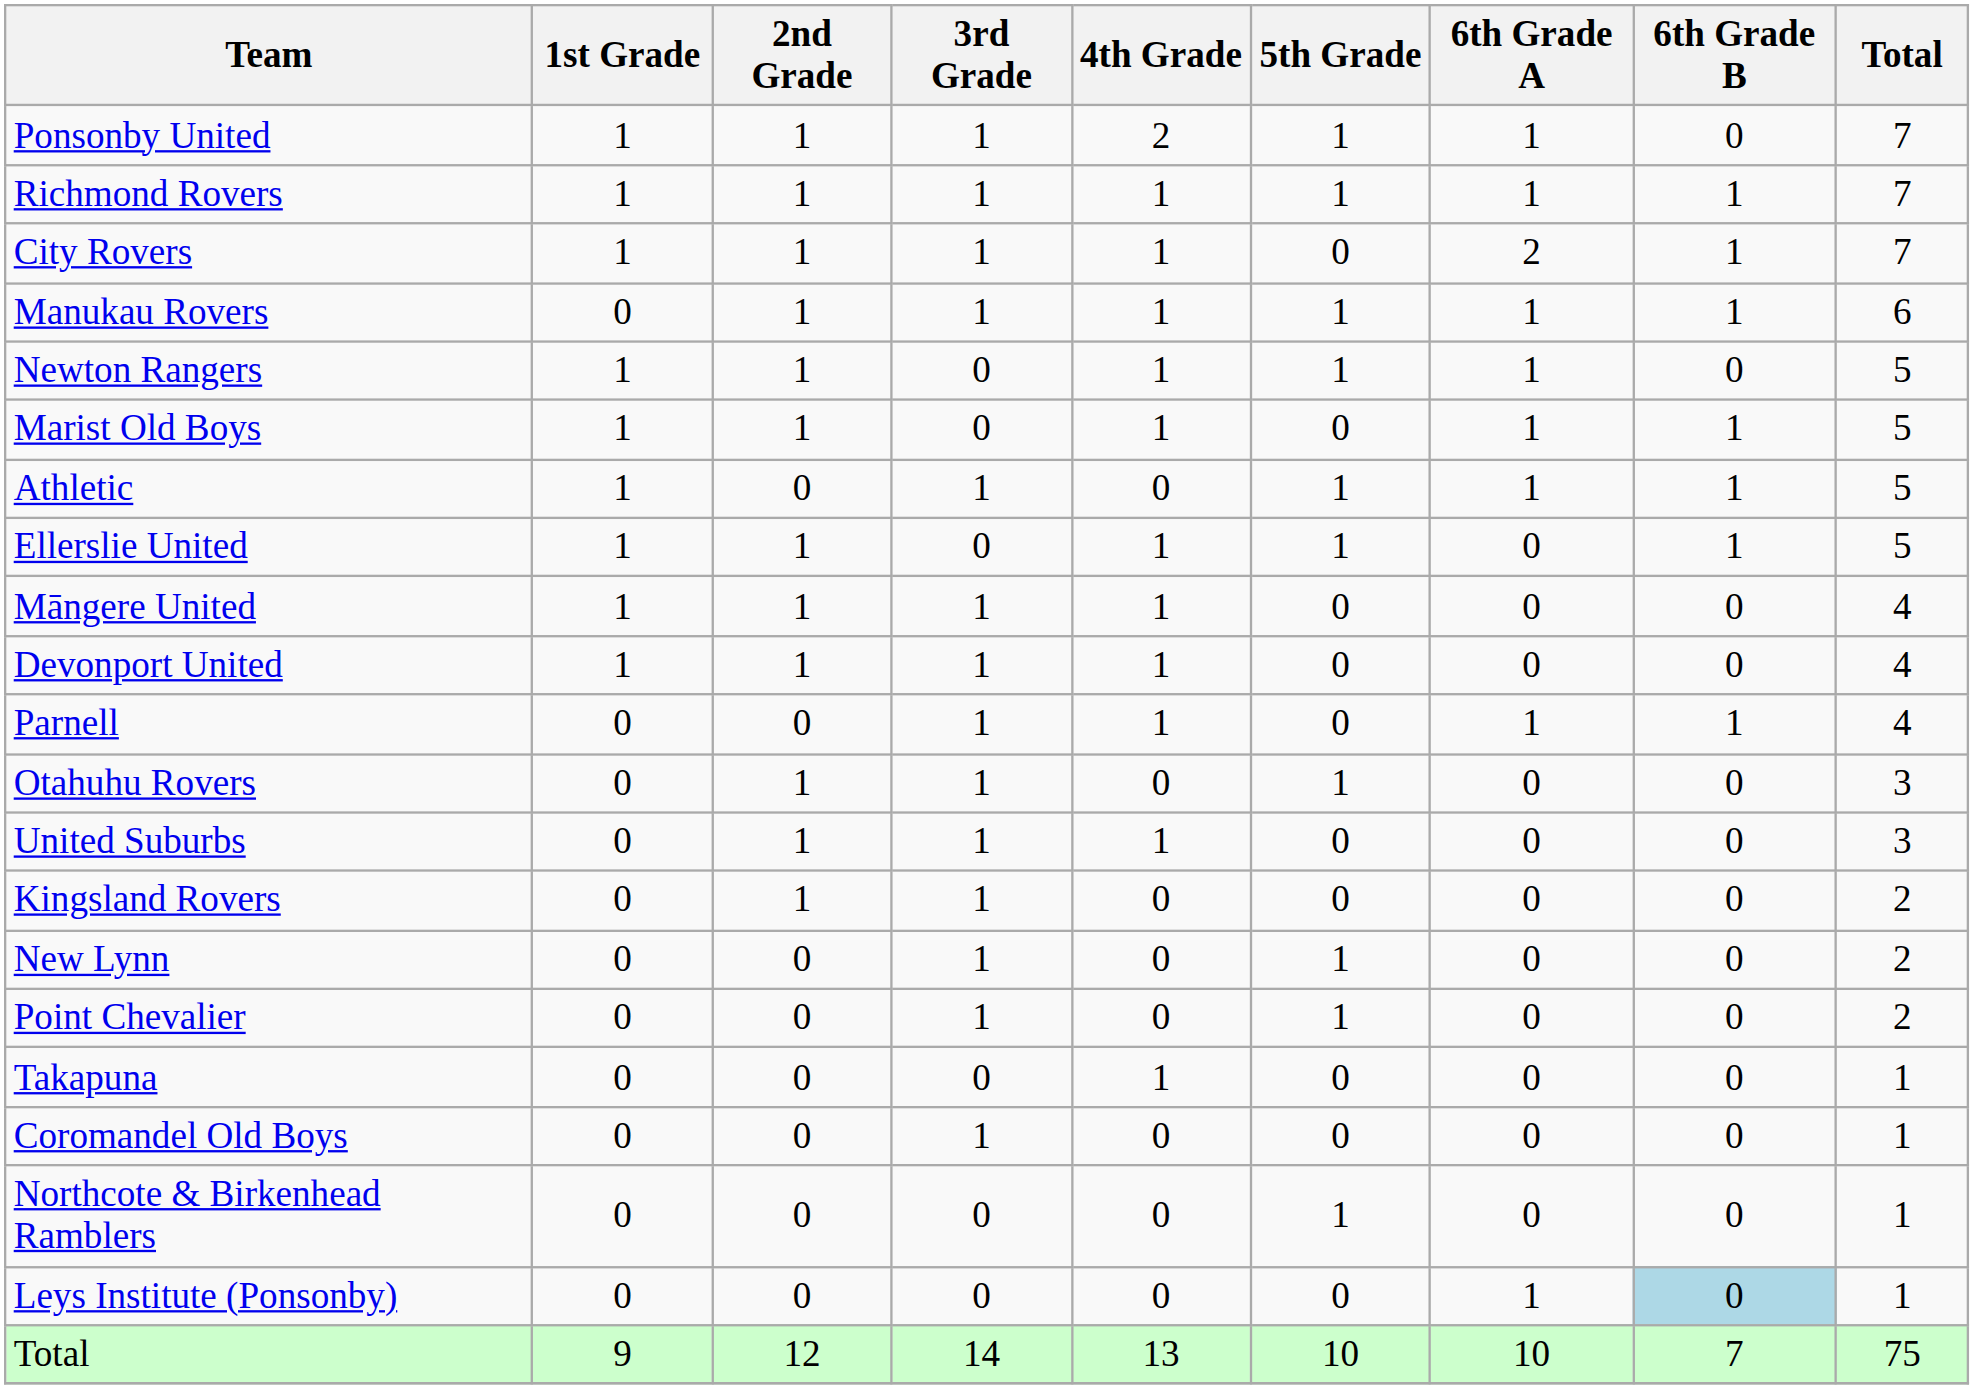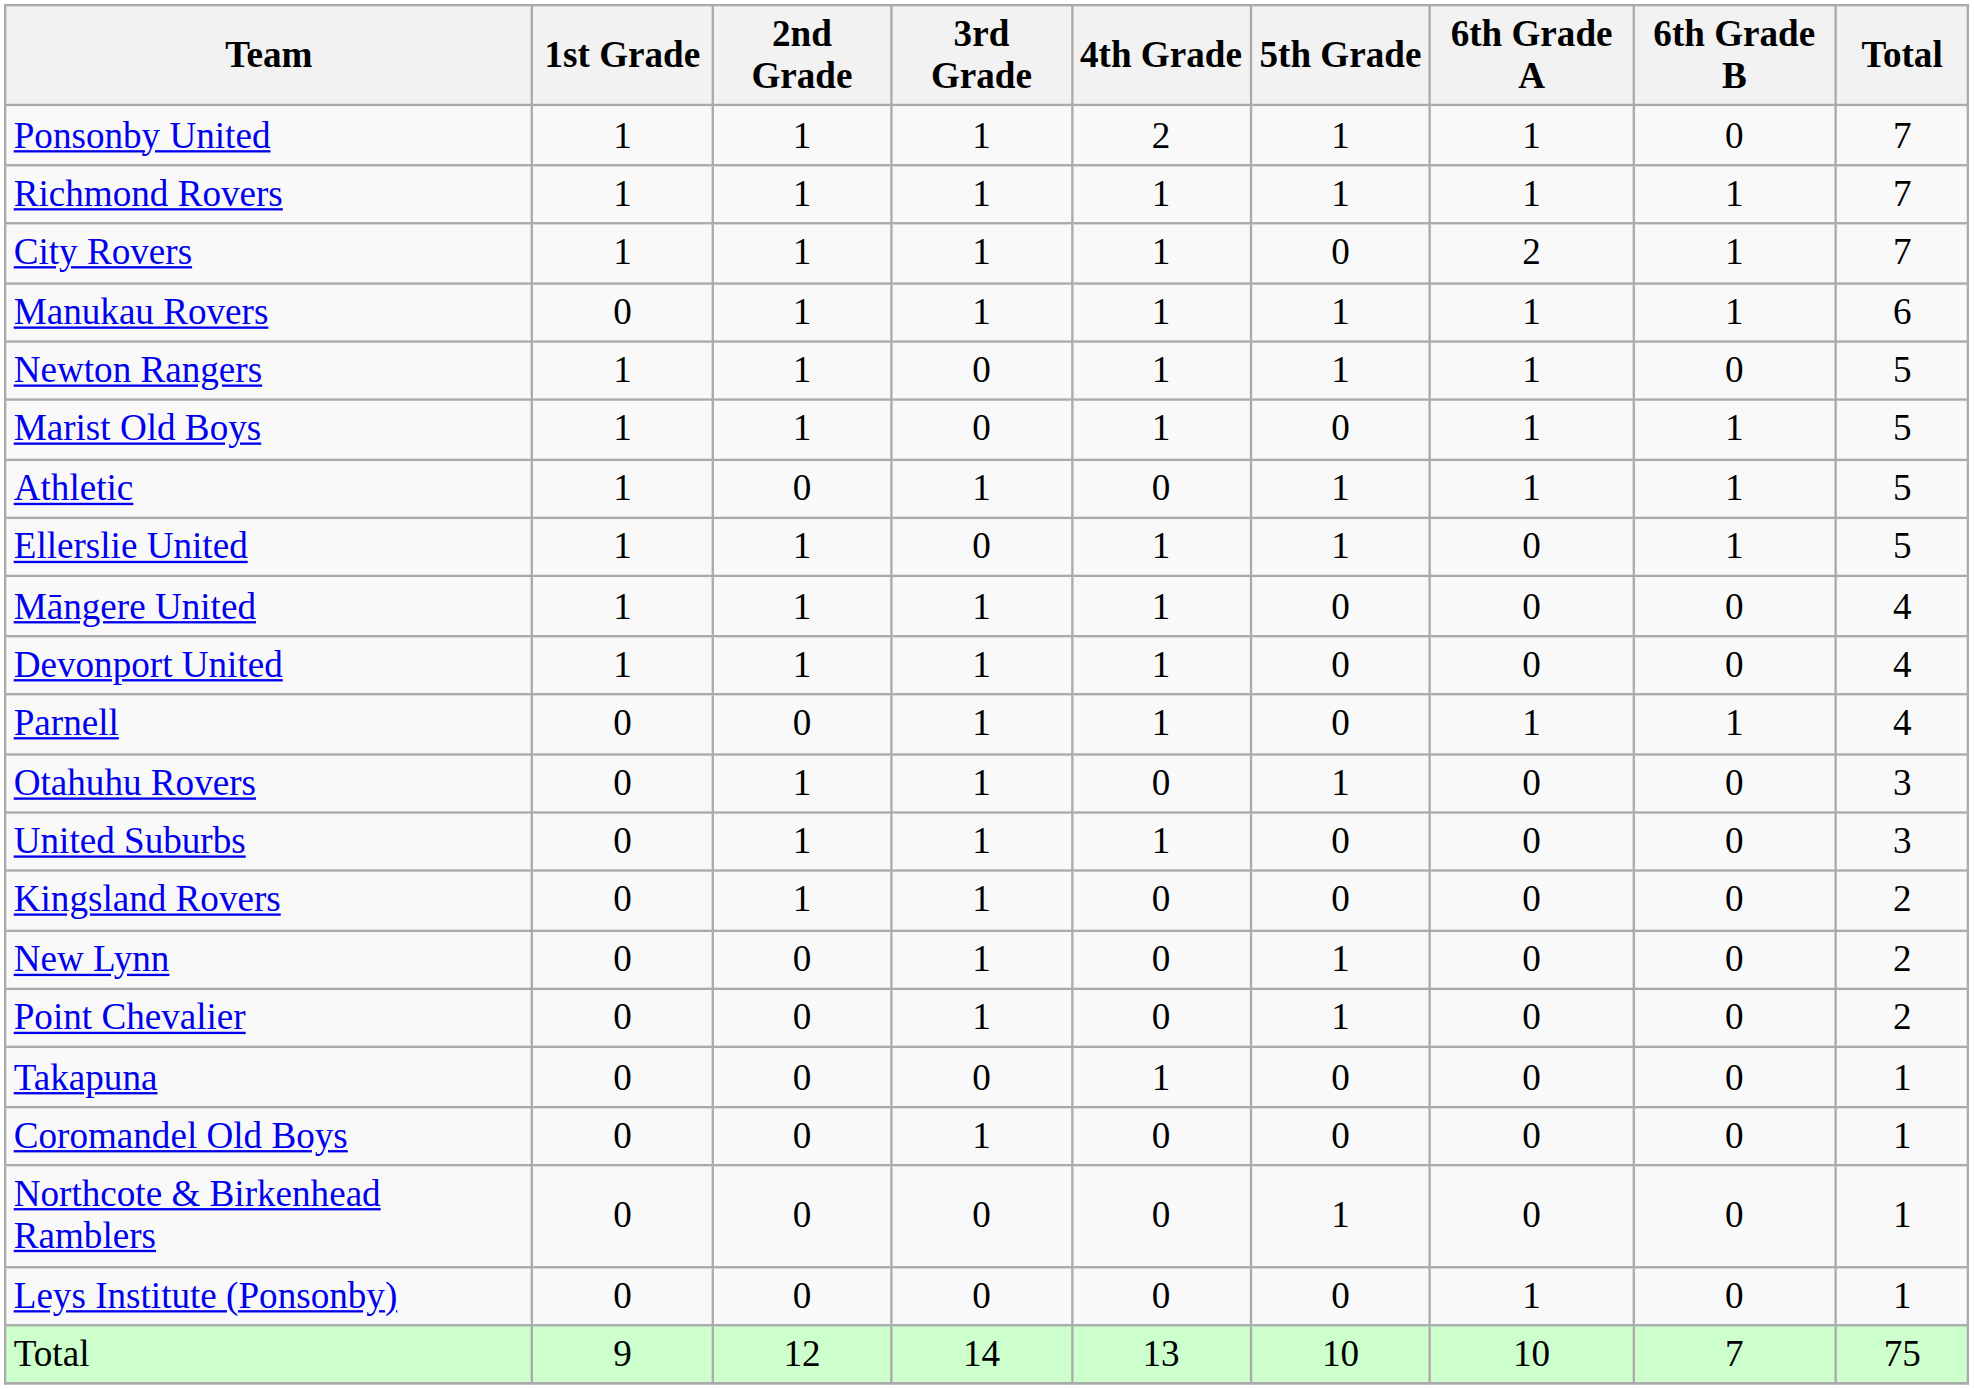Leys Institute (Ponsonby) | 6th Grade B: lightblue background -> no background
